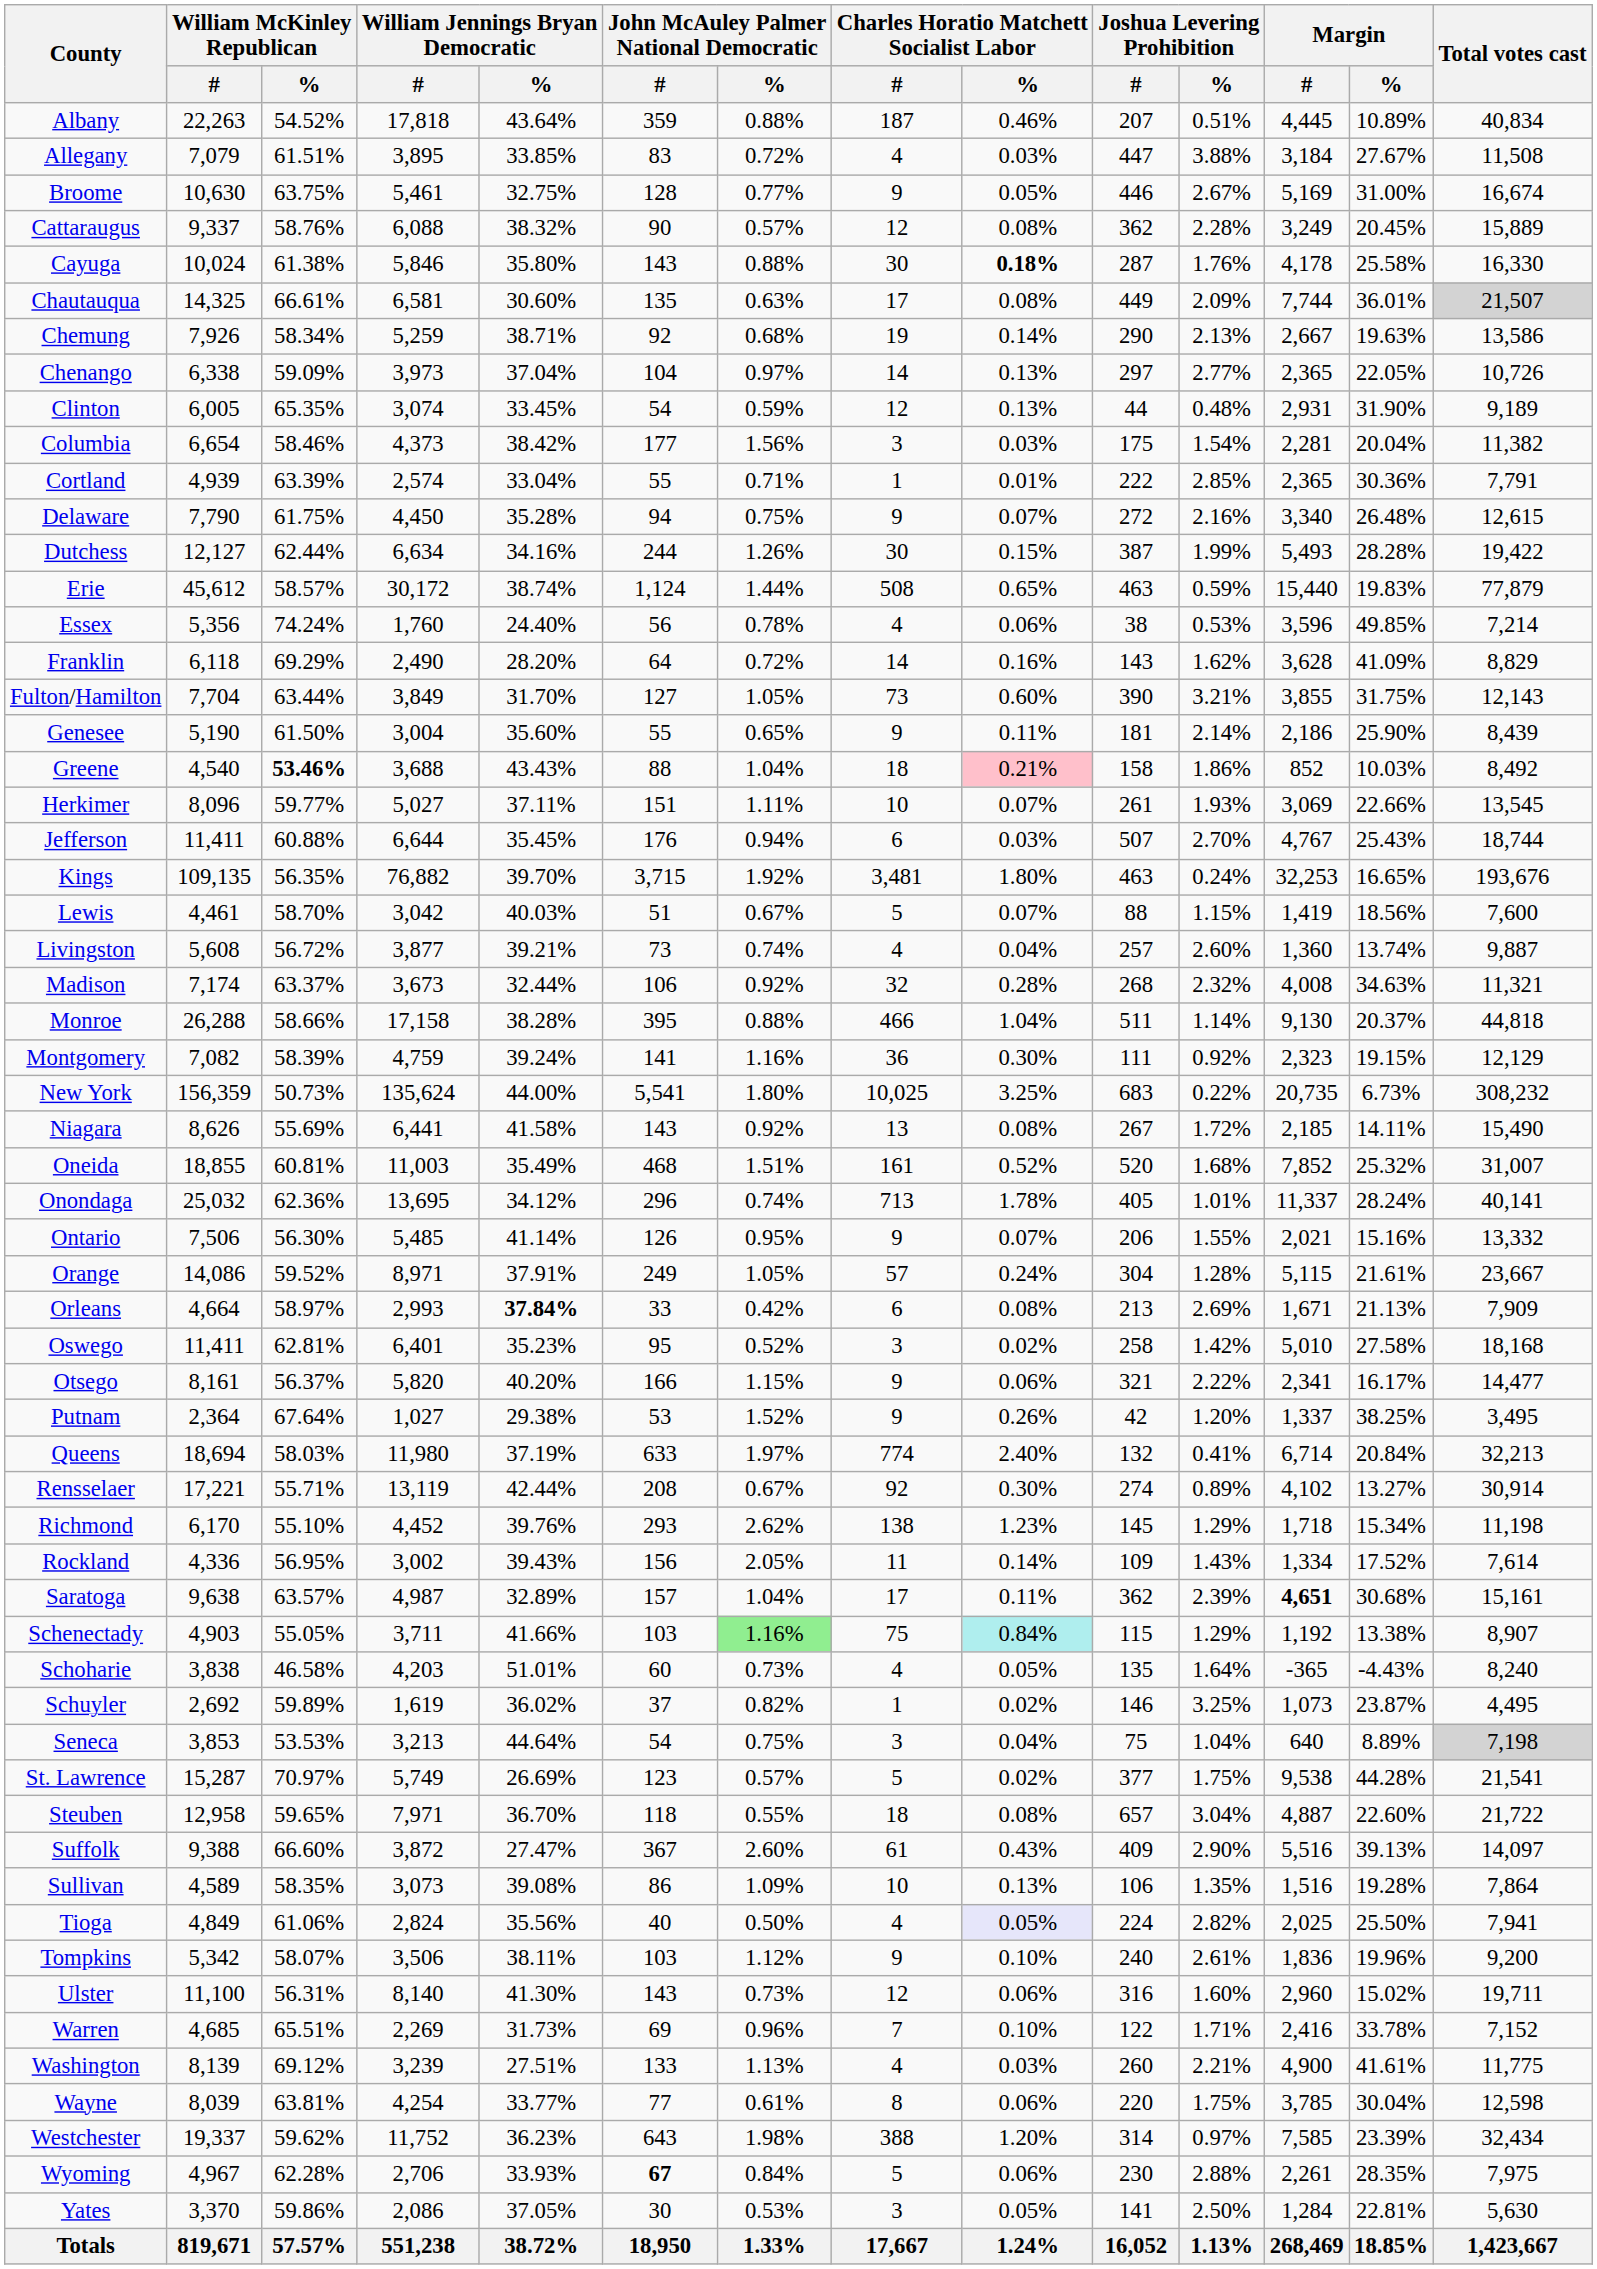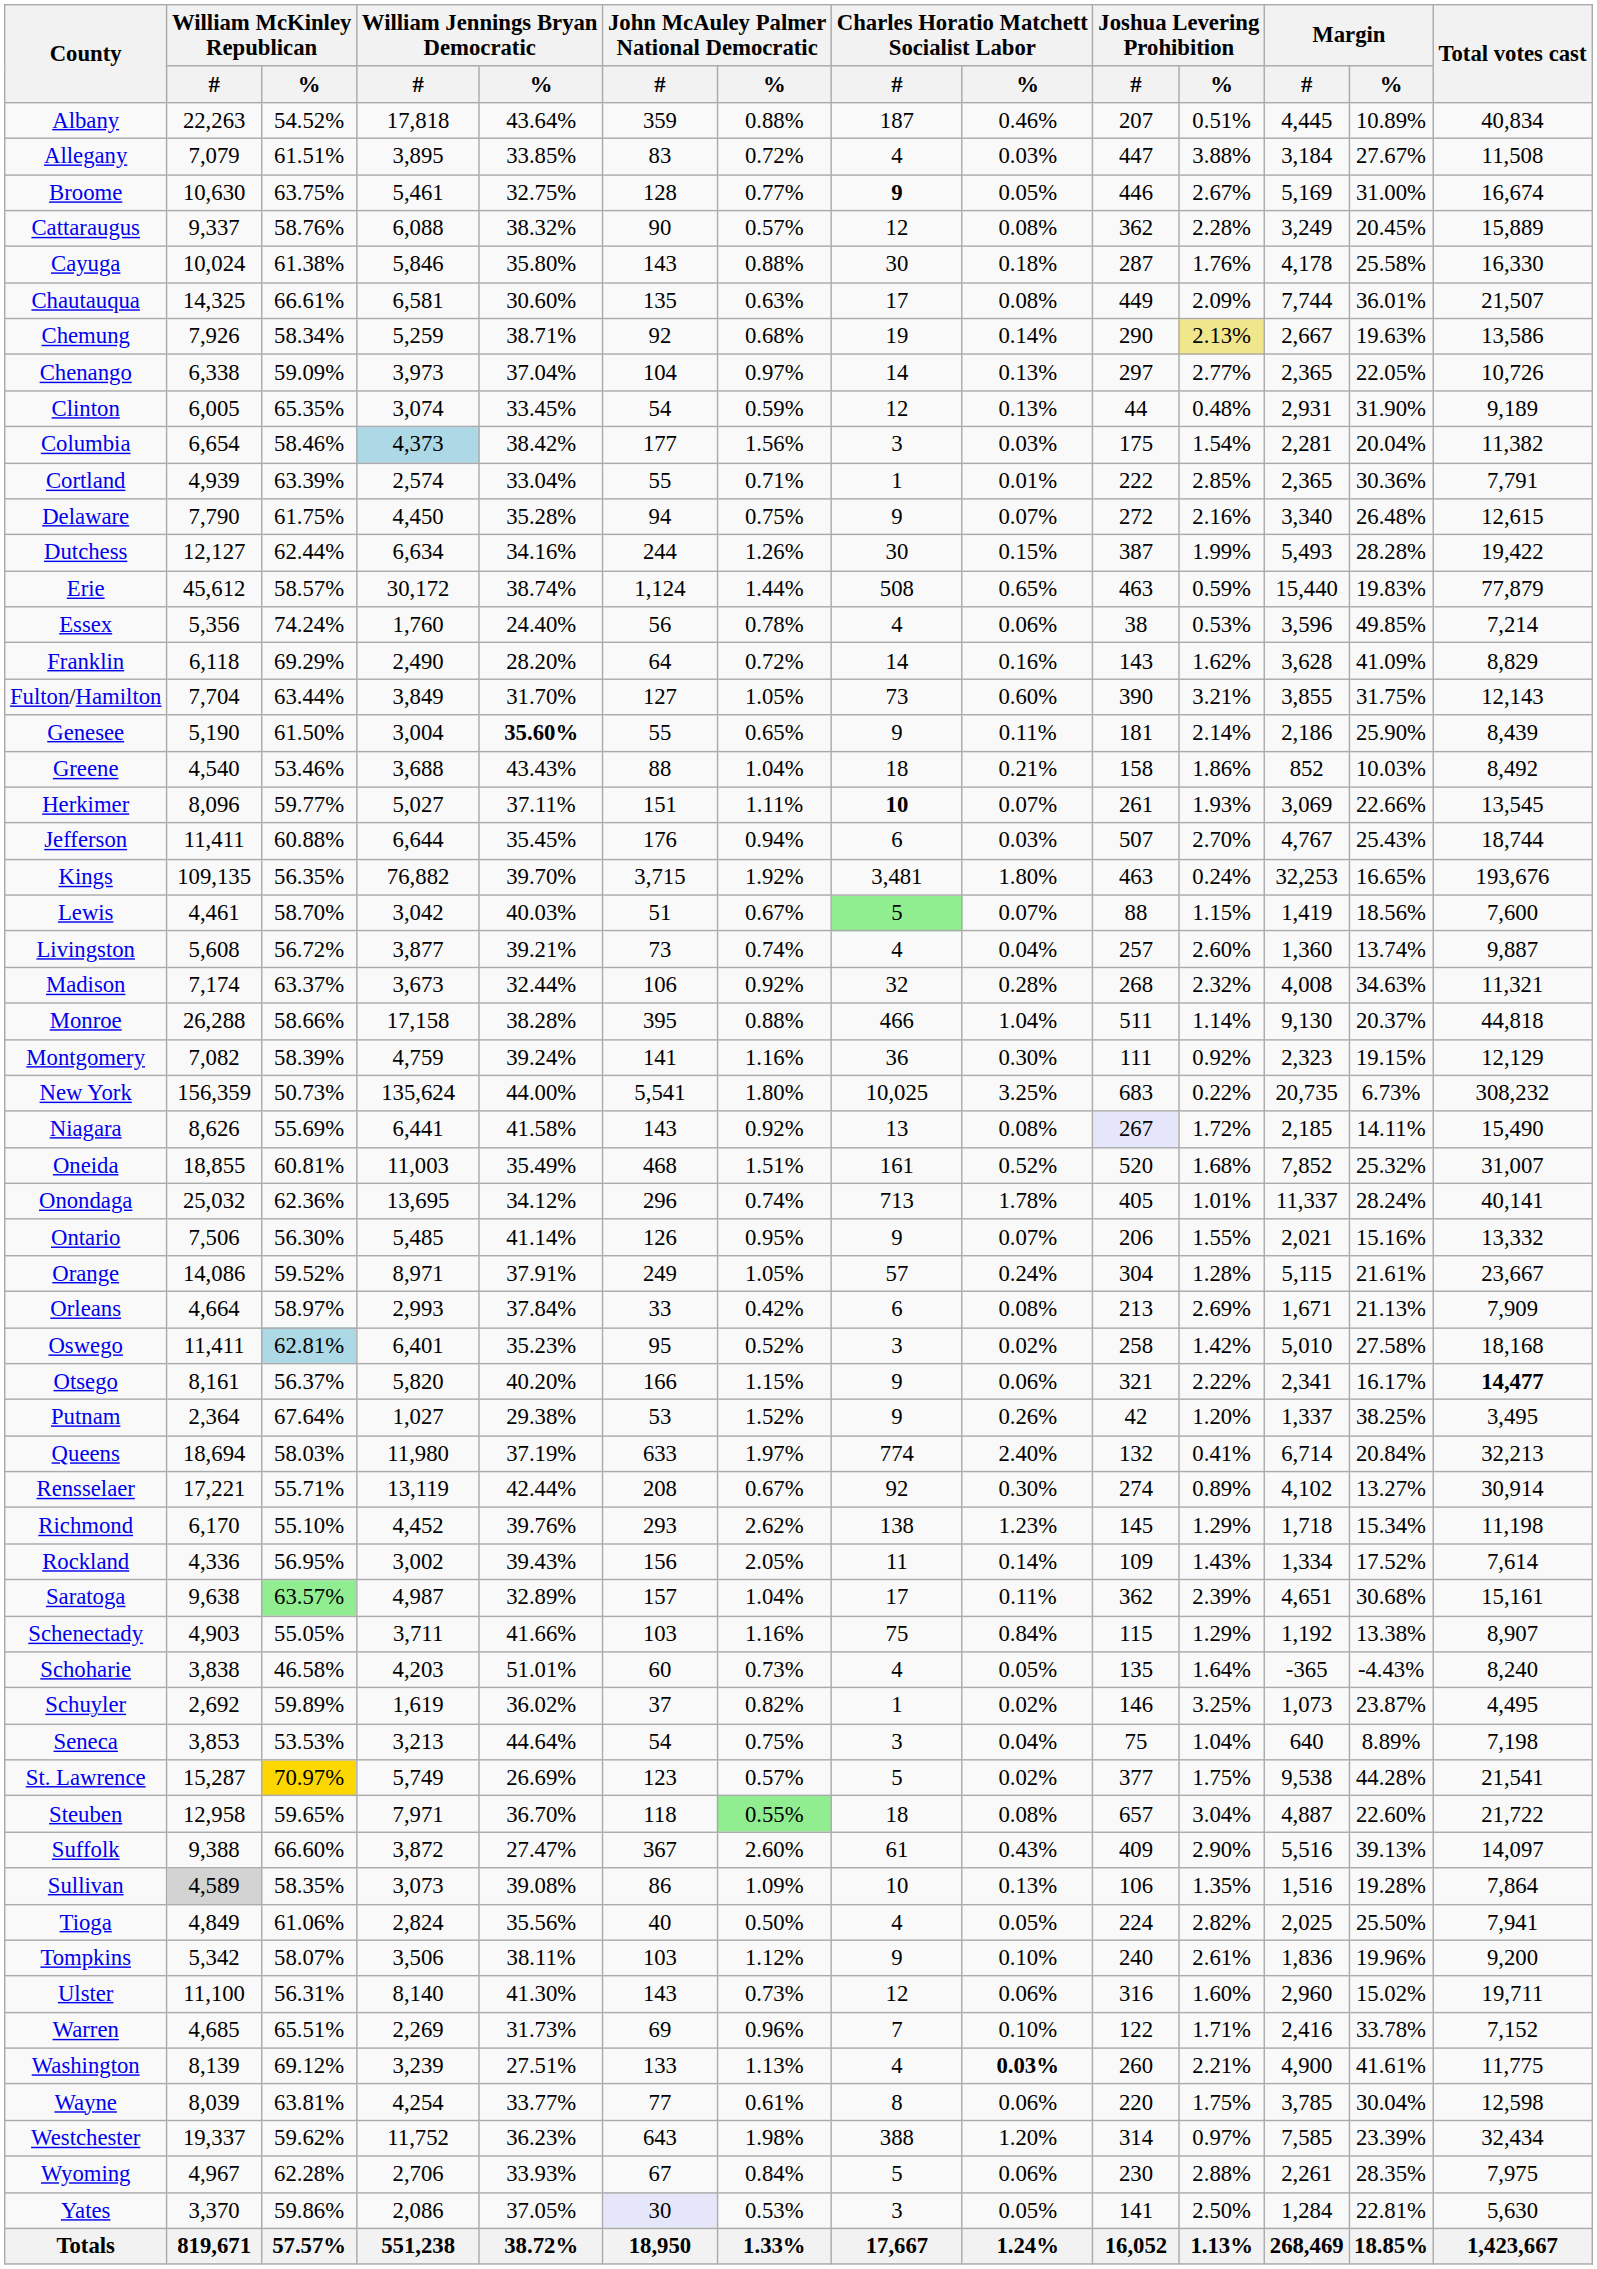Broome | Charles Horatio Matchett Socialist Labor / #: normal -> bold
Cayuga | Charles Horatio Matchett Socialist Labor / %: bold -> normal
Chautauqua | Total votes cast: lightgrey background -> no background
Chemung | Joshua Levering Prohibition / %: no background -> khaki background
Columbia | William Jennings Bryan Democratic / #: no background -> lightblue background
Genesee | William Jennings Bryan Democratic / %: normal -> bold
Greene | William McKinley Republican / %: bold -> normal
Greene | Charles Horatio Matchett Socialist Labor / %: pink background -> no background
Herkimer | Charles Horatio Matchett Socialist Labor / #: normal -> bold
Lewis | Charles Horatio Matchett Socialist Labor / #: no background -> lightgreen background
Niagara | Joshua Levering Prohibition / #: no background -> lavender background
Orleans | William Jennings Bryan Democratic / %: bold -> normal
Oswego | William McKinley Republican / %: no background -> lightblue background
Otsego | Total votes cast: normal -> bold
Saratoga | William McKinley Republican / %: no background -> lightgreen background
Saratoga | Margin / #: bold -> normal
Schenectady | John McAuley Palmer National Democratic / %: lightgreen background -> no background
Schenectady | Charles Horatio Matchett Socialist Labor / %: paleturquoise background -> no background
Seneca | Total votes cast: lightgrey background -> no background
St. Lawrence | William McKinley Republican / %: no background -> gold background
Steuben | John McAuley Palmer National Democratic / %: no background -> lightgreen background
Sullivan | William McKinley Republican / #: no background -> lightgrey background
Tioga | Charles Horatio Matchett Socialist Labor / %: lavender background -> no background
Washington | Charles Horatio Matchett Socialist Labor / %: normal -> bold
Wyoming | John McAuley Palmer National Democratic / #: bold -> normal
Yates | John McAuley Palmer National Democratic / #: no background -> lavender background
